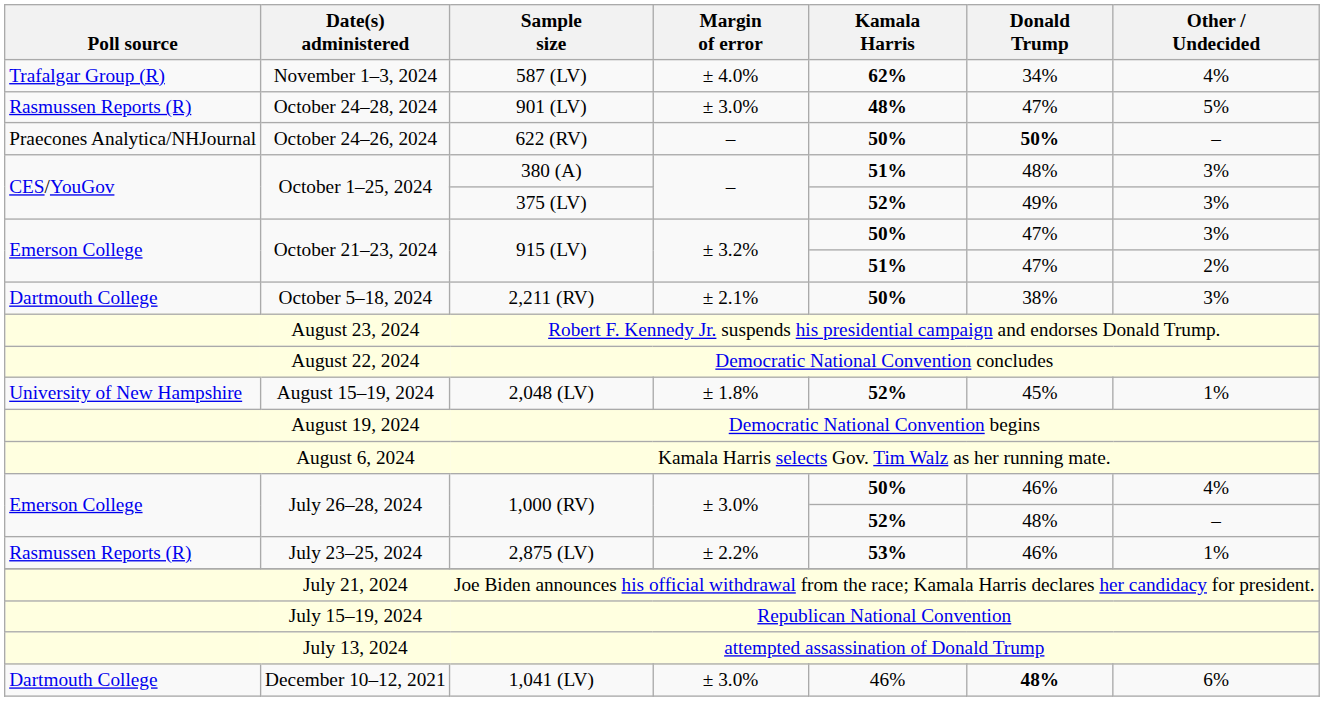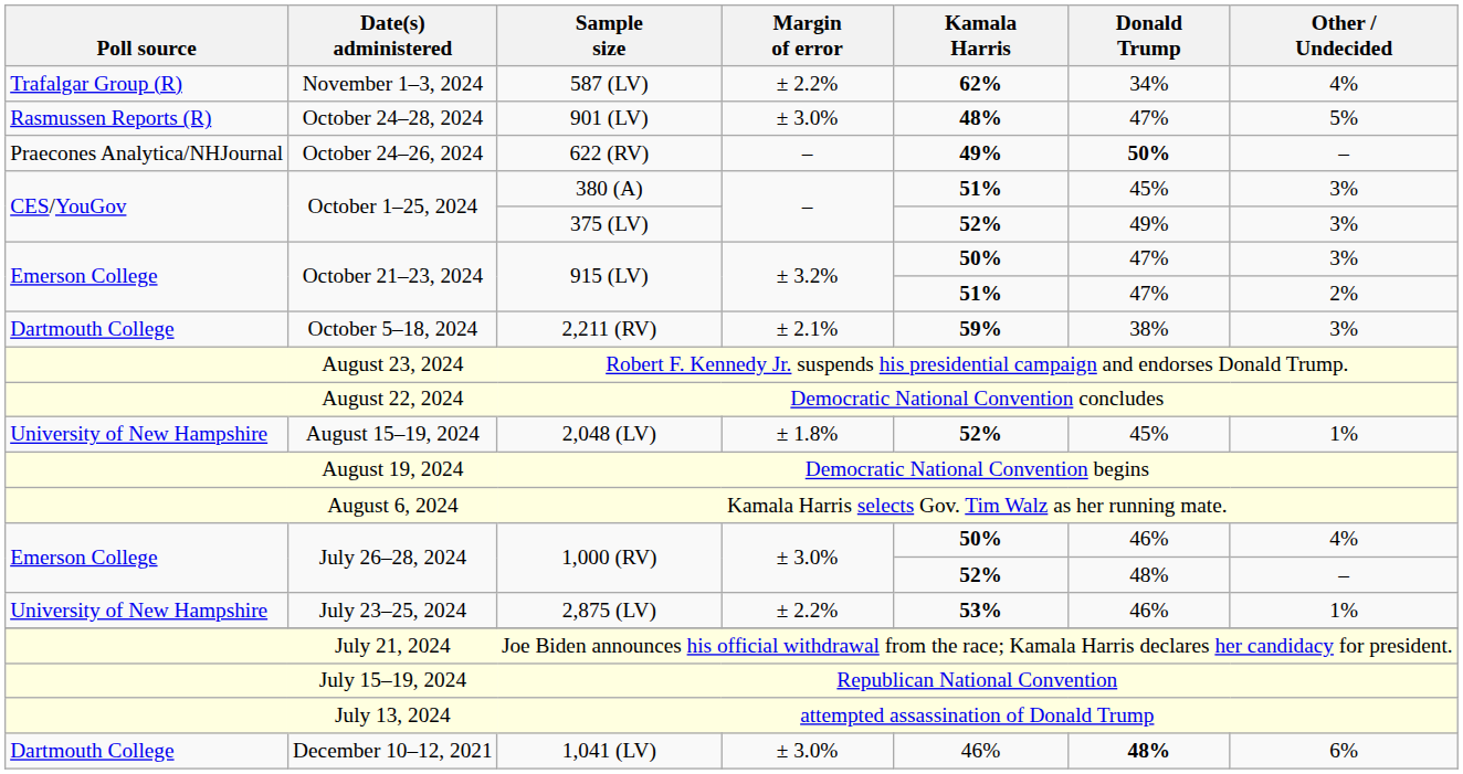587 (LV) | Margin of error: ± 4.0% -> ± 2.2%
622 (RV) | Kamala Harris: 50% -> 49%
380 (A) | Donald Trump: 48% -> 45%
2,211 (RV) | Kamala Harris: 50% -> 59%
2,875 (LV) | Poll source: Rasmussen Reports (R) -> University of New Hampshire
